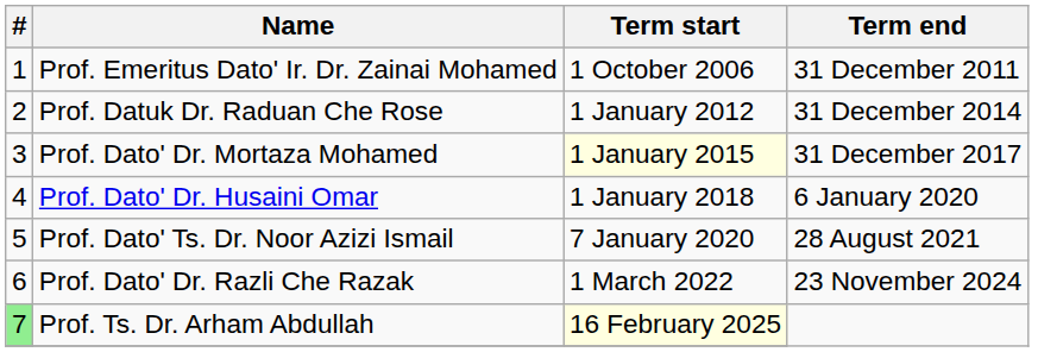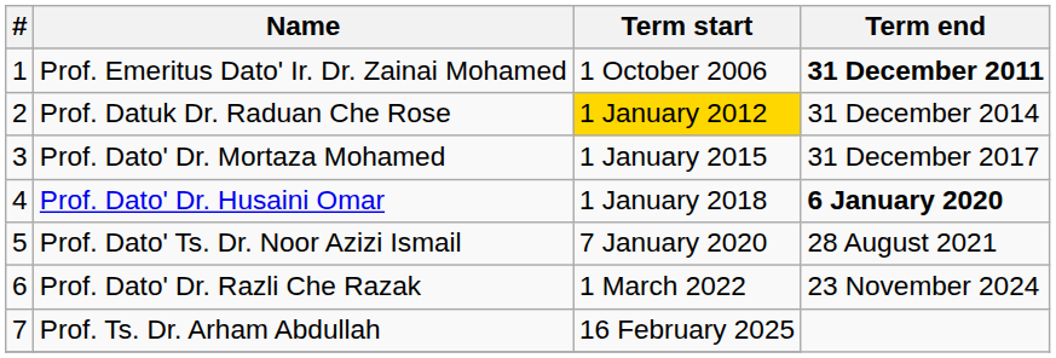Prof. Emeritus Dato' Ir. Dr. Zainai Mohamed | Term end: normal -> bold
Prof. Datuk Dr. Raduan Che Rose | Term start: no background -> gold background
Prof. Dato' Dr. Mortaza Mohamed | Term start: lightyellow background -> no background
Prof. Dato' Dr. Husaini Omar | Term end: normal -> bold
Prof. Ts. Dr. Arham Abdullah | #: lightgreen background -> no background
Prof. Ts. Dr. Arham Abdullah | Term start: lightyellow background -> no background
